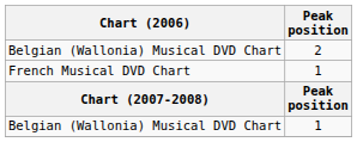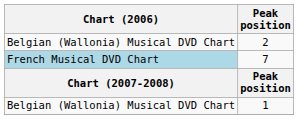row 3 | Chart (2006): no background -> lightblue background
row 3 | Peak position: 1 -> 7
